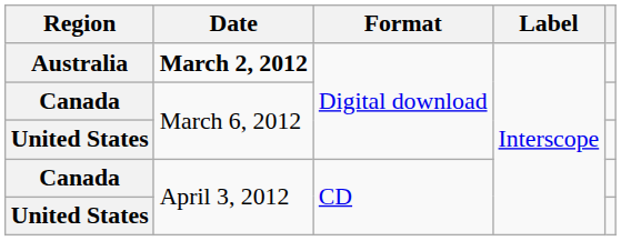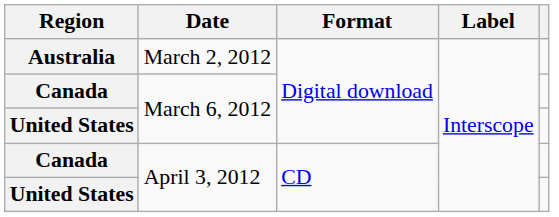Australia | Date: bold -> normal
